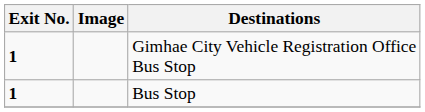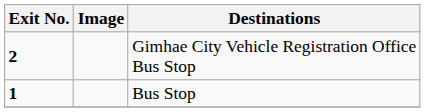Gimhae City Vehicle Registration Office Bus Stop | Exit No.: 1 -> 2
